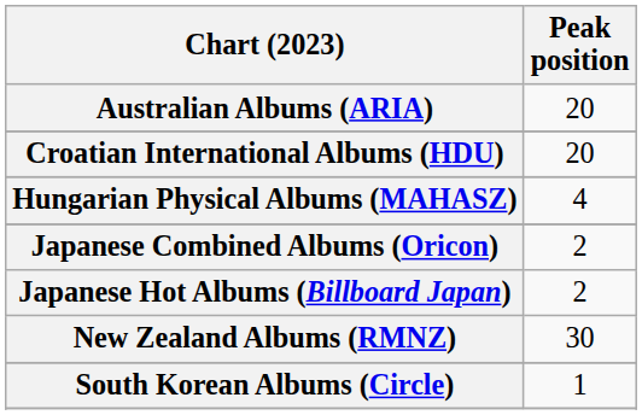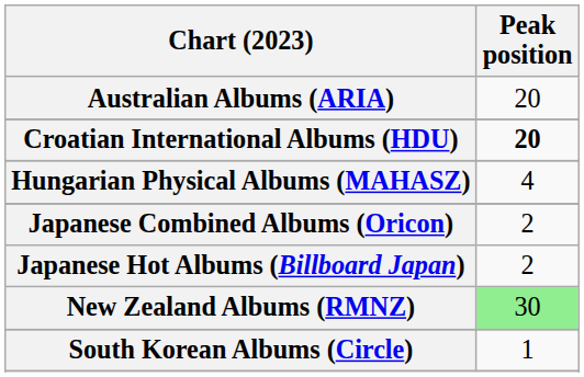Croatian International Albums (HDU) | Peak position: normal -> bold
New Zealand Albums (RMNZ) | Peak position: no background -> lightgreen background
